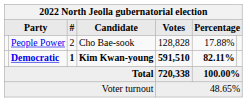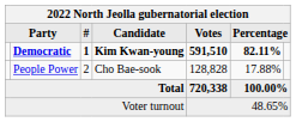rows swapped: Democratic <-> People Power
